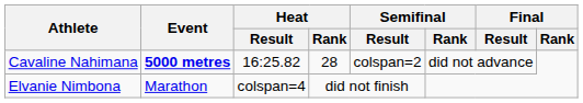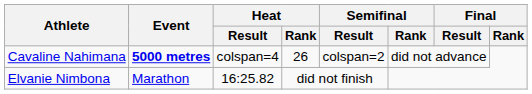Cavaline Nahimana | Heat / Result: 16:25.82 -> colspan=4
Cavaline Nahimana | Heat / Rank: 28 -> 26
Elvanie Nimbona | Heat / Result: colspan=4 -> 16:25.82
